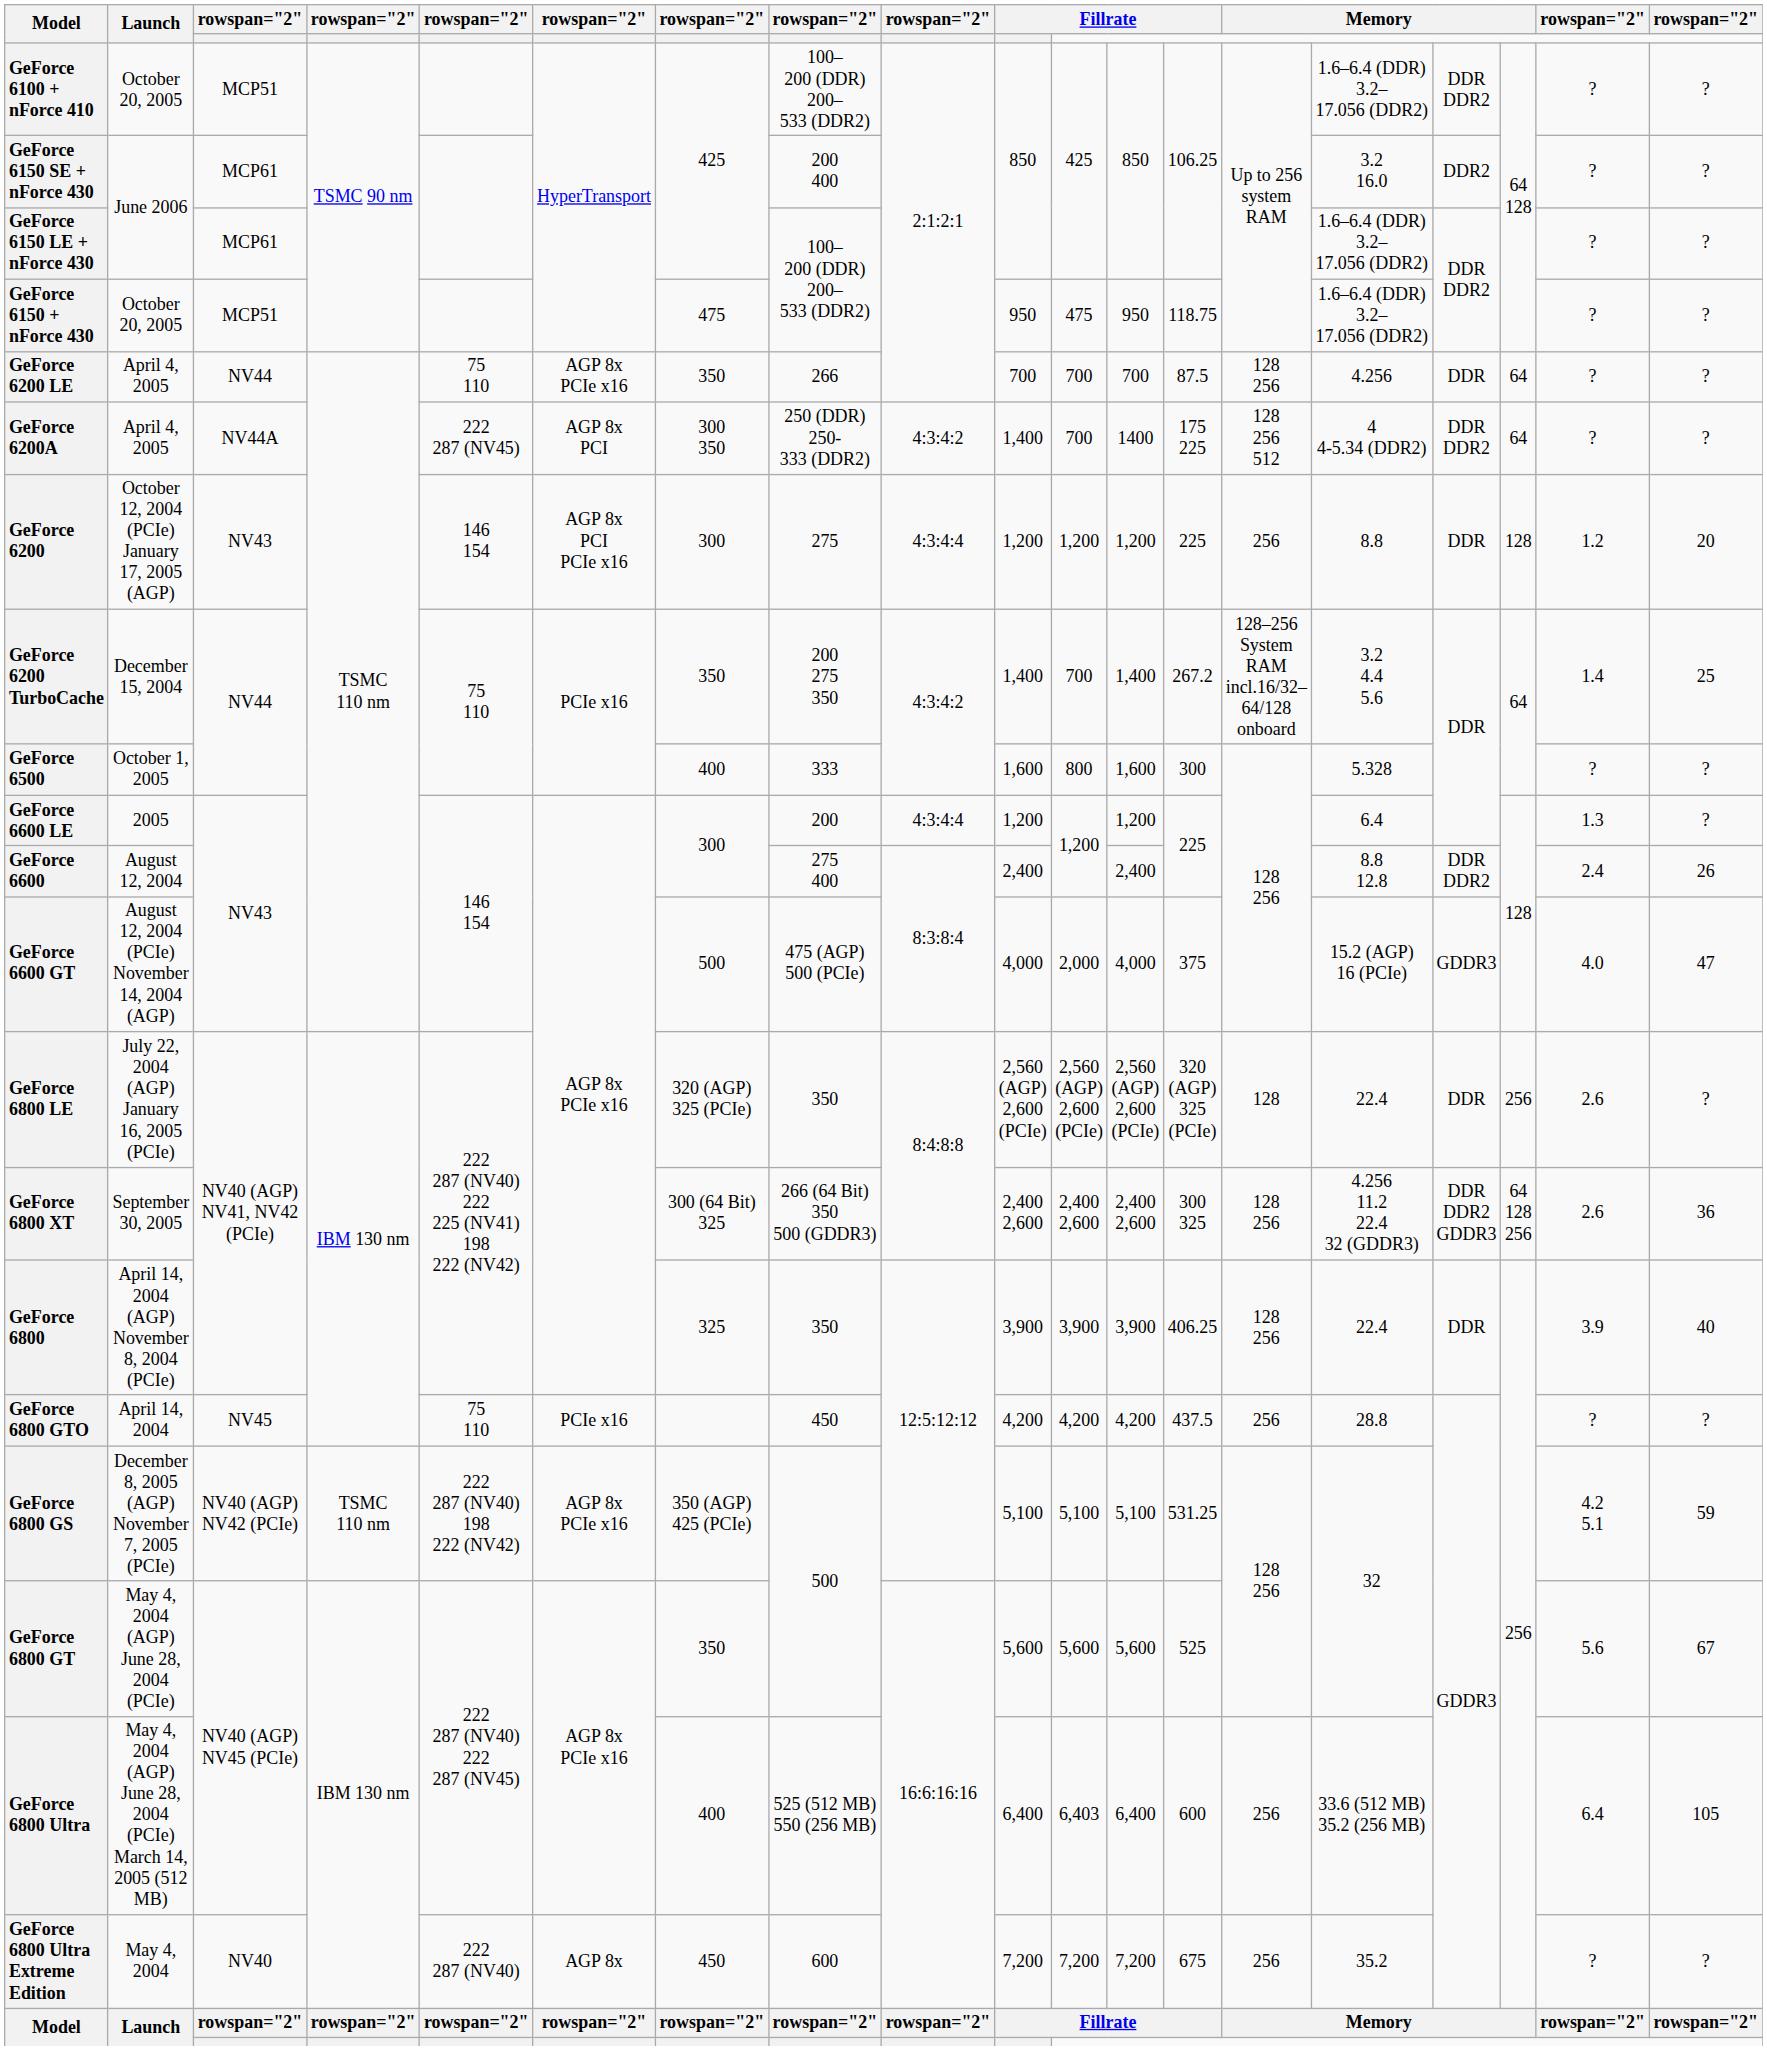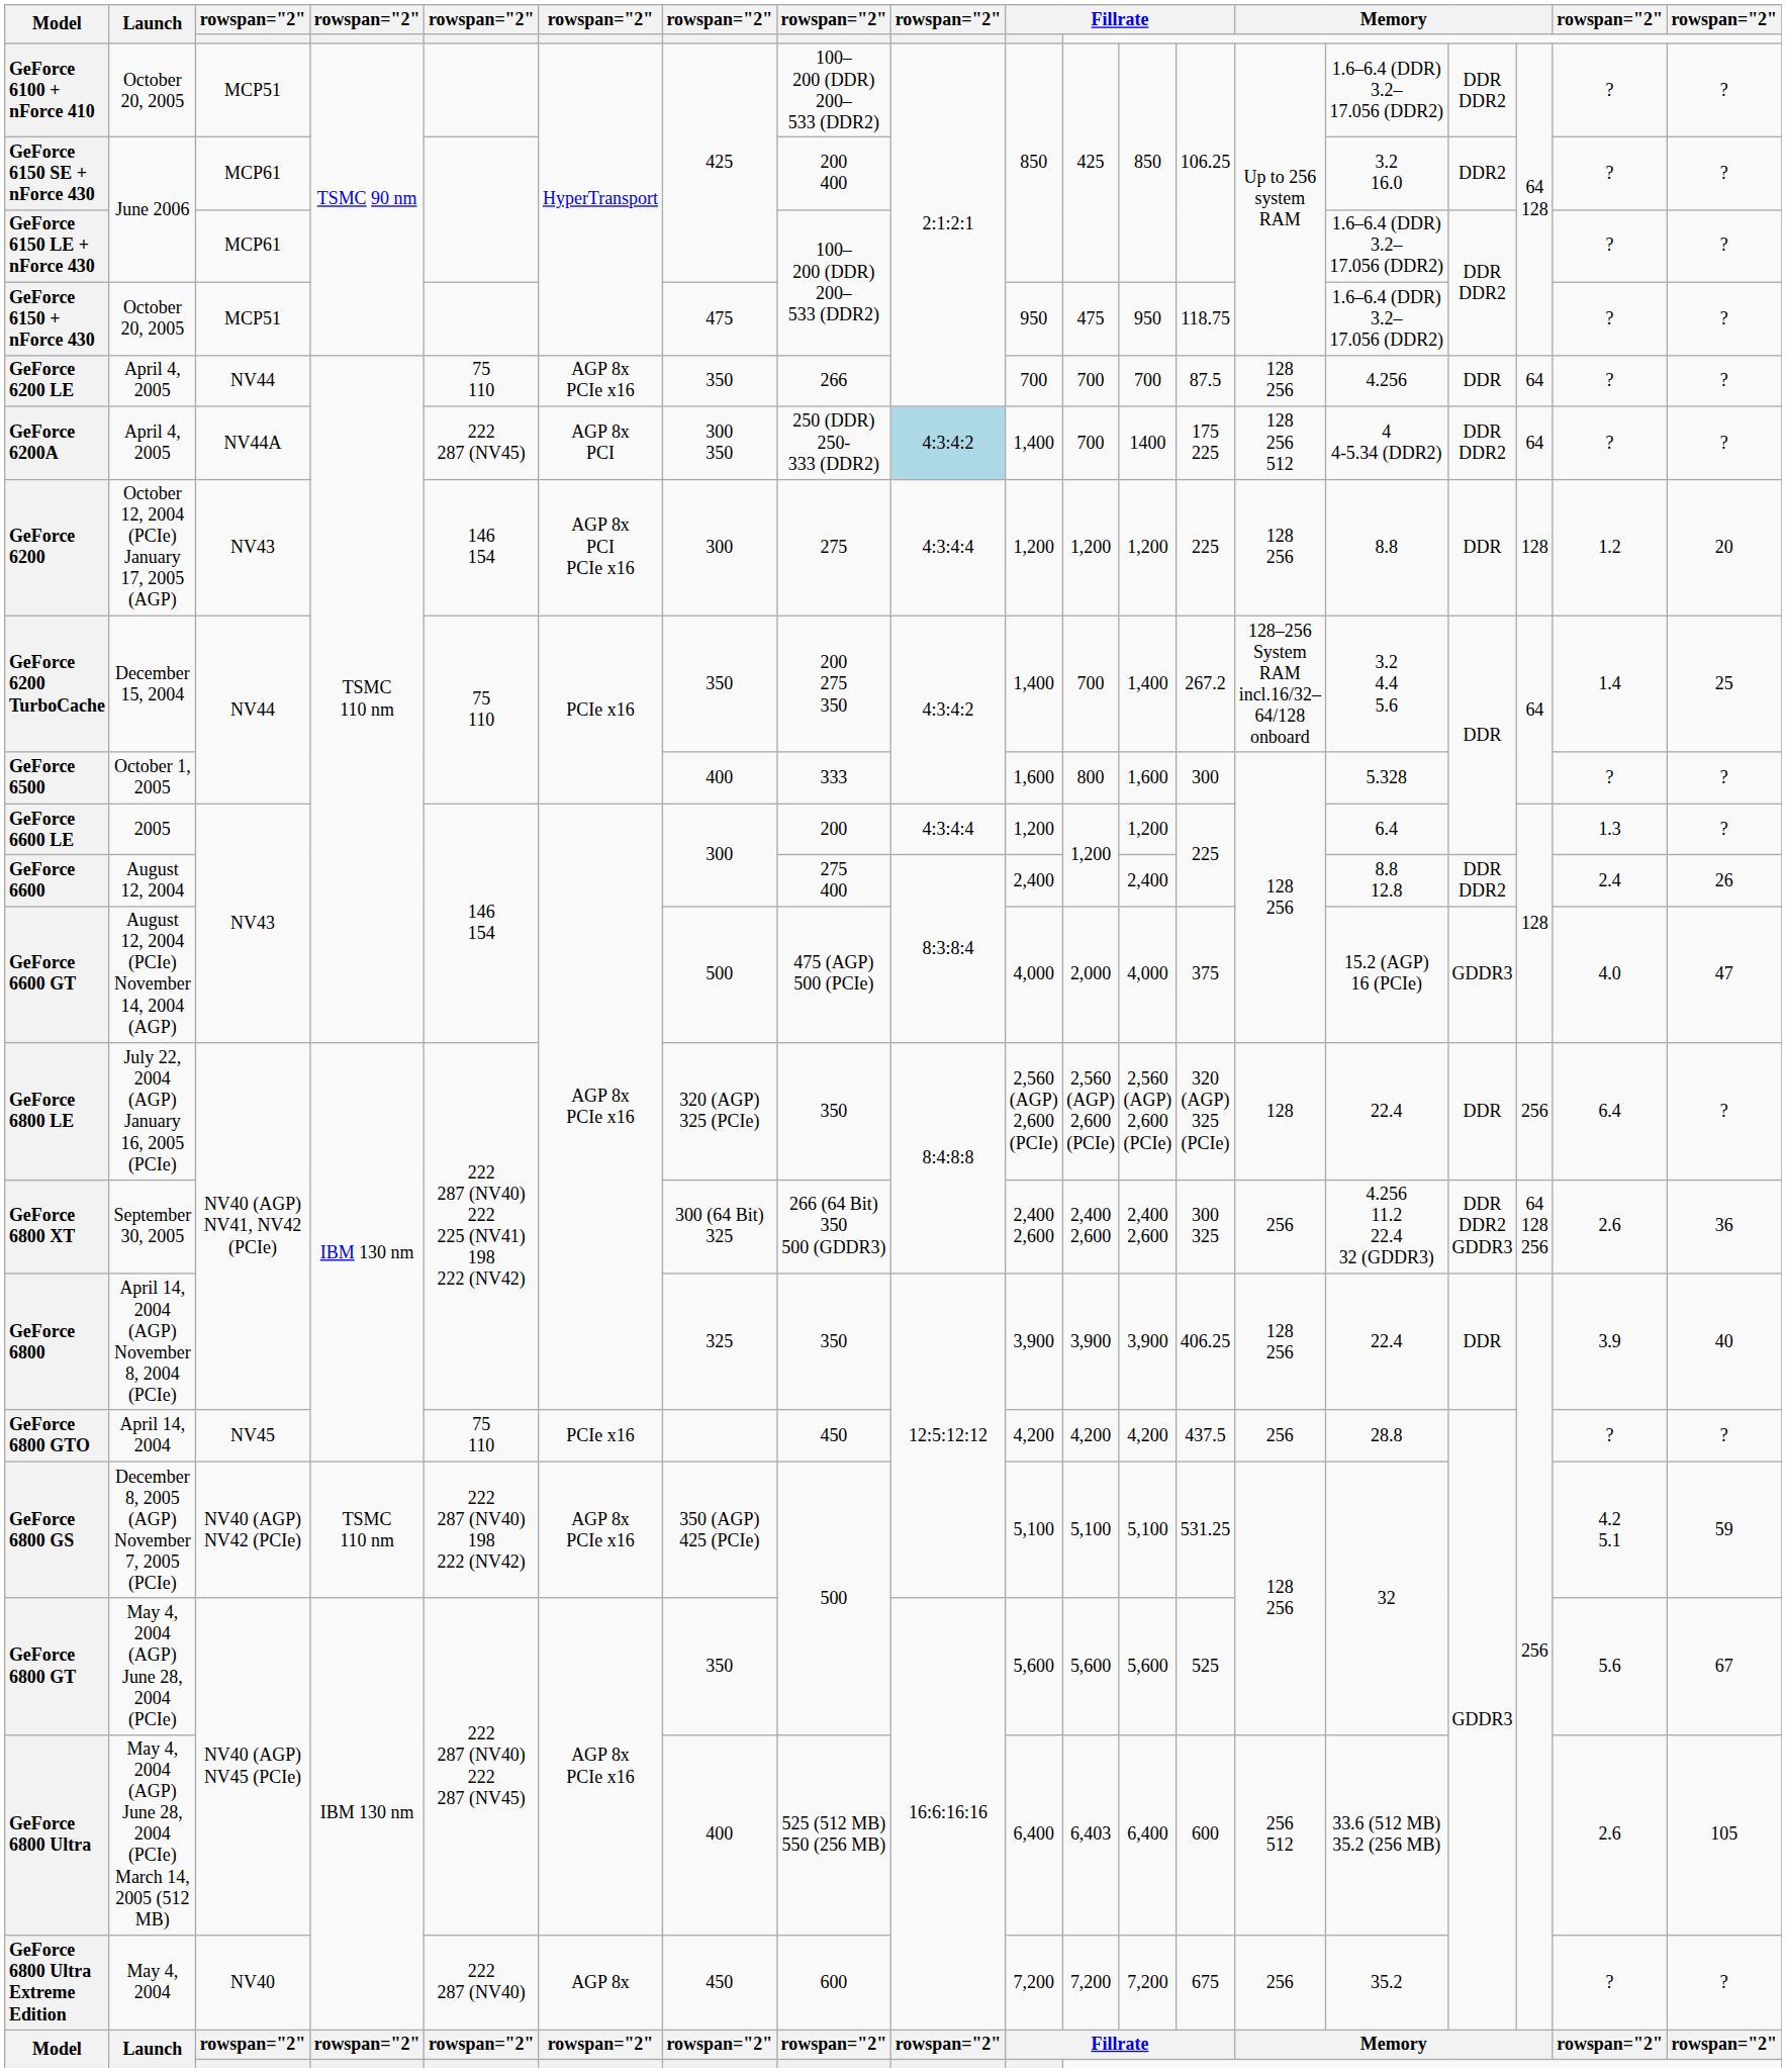GeForce 6200A | column 9: no background -> lightblue background
GeForce 6200 | column 14: 256 -> 128 256
GeForce 6800 LE | column 18: 2.6 -> 6.4
GeForce 6800 XT | column 14: 128 256 -> 256
GeForce 6800 Ultra | column 14: 256 -> 256 512
GeForce 6800 Ultra | column 18: 6.4 -> 2.6
